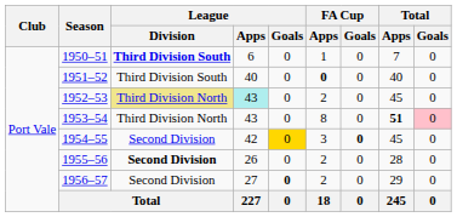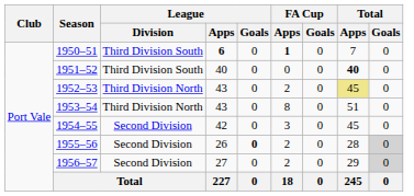1950–51 | League / Division: bold -> normal
1950–51 | League / Apps: normal -> bold
1950–51 | FA Cup / Apps: normal -> bold
1951–52 | FA Cup / Apps: bold -> normal
1951–52 | Total / Apps: normal -> bold
1952–53 | League / Division: khaki background -> no background
1952–53 | League / Apps: paleturquoise background -> no background
1952–53 | Total / Apps: no background -> khaki background
1953–54 | Total / Apps: bold -> normal
1953–54 | Total / Goals: pink background -> no background
1954–55 | League / Goals: gold background -> no background
1954–55 | FA Cup / Goals: bold -> normal
1955–56 | League / Division: bold -> normal
1955–56 | League / Goals: normal -> bold
1955–56 | Total / Goals: no background -> lightgrey background
1956–57 | League / Goals: bold -> normal
1956–57 | Total / Goals: no background -> lightgrey background
